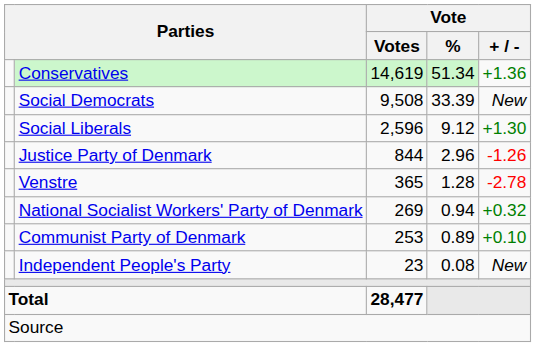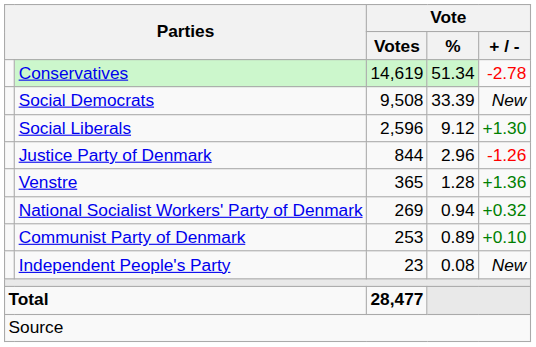Conservatives | Vote / + / -: +1.36 -> -2.78
Venstre | Vote / + / -: -2.78 -> +1.36
